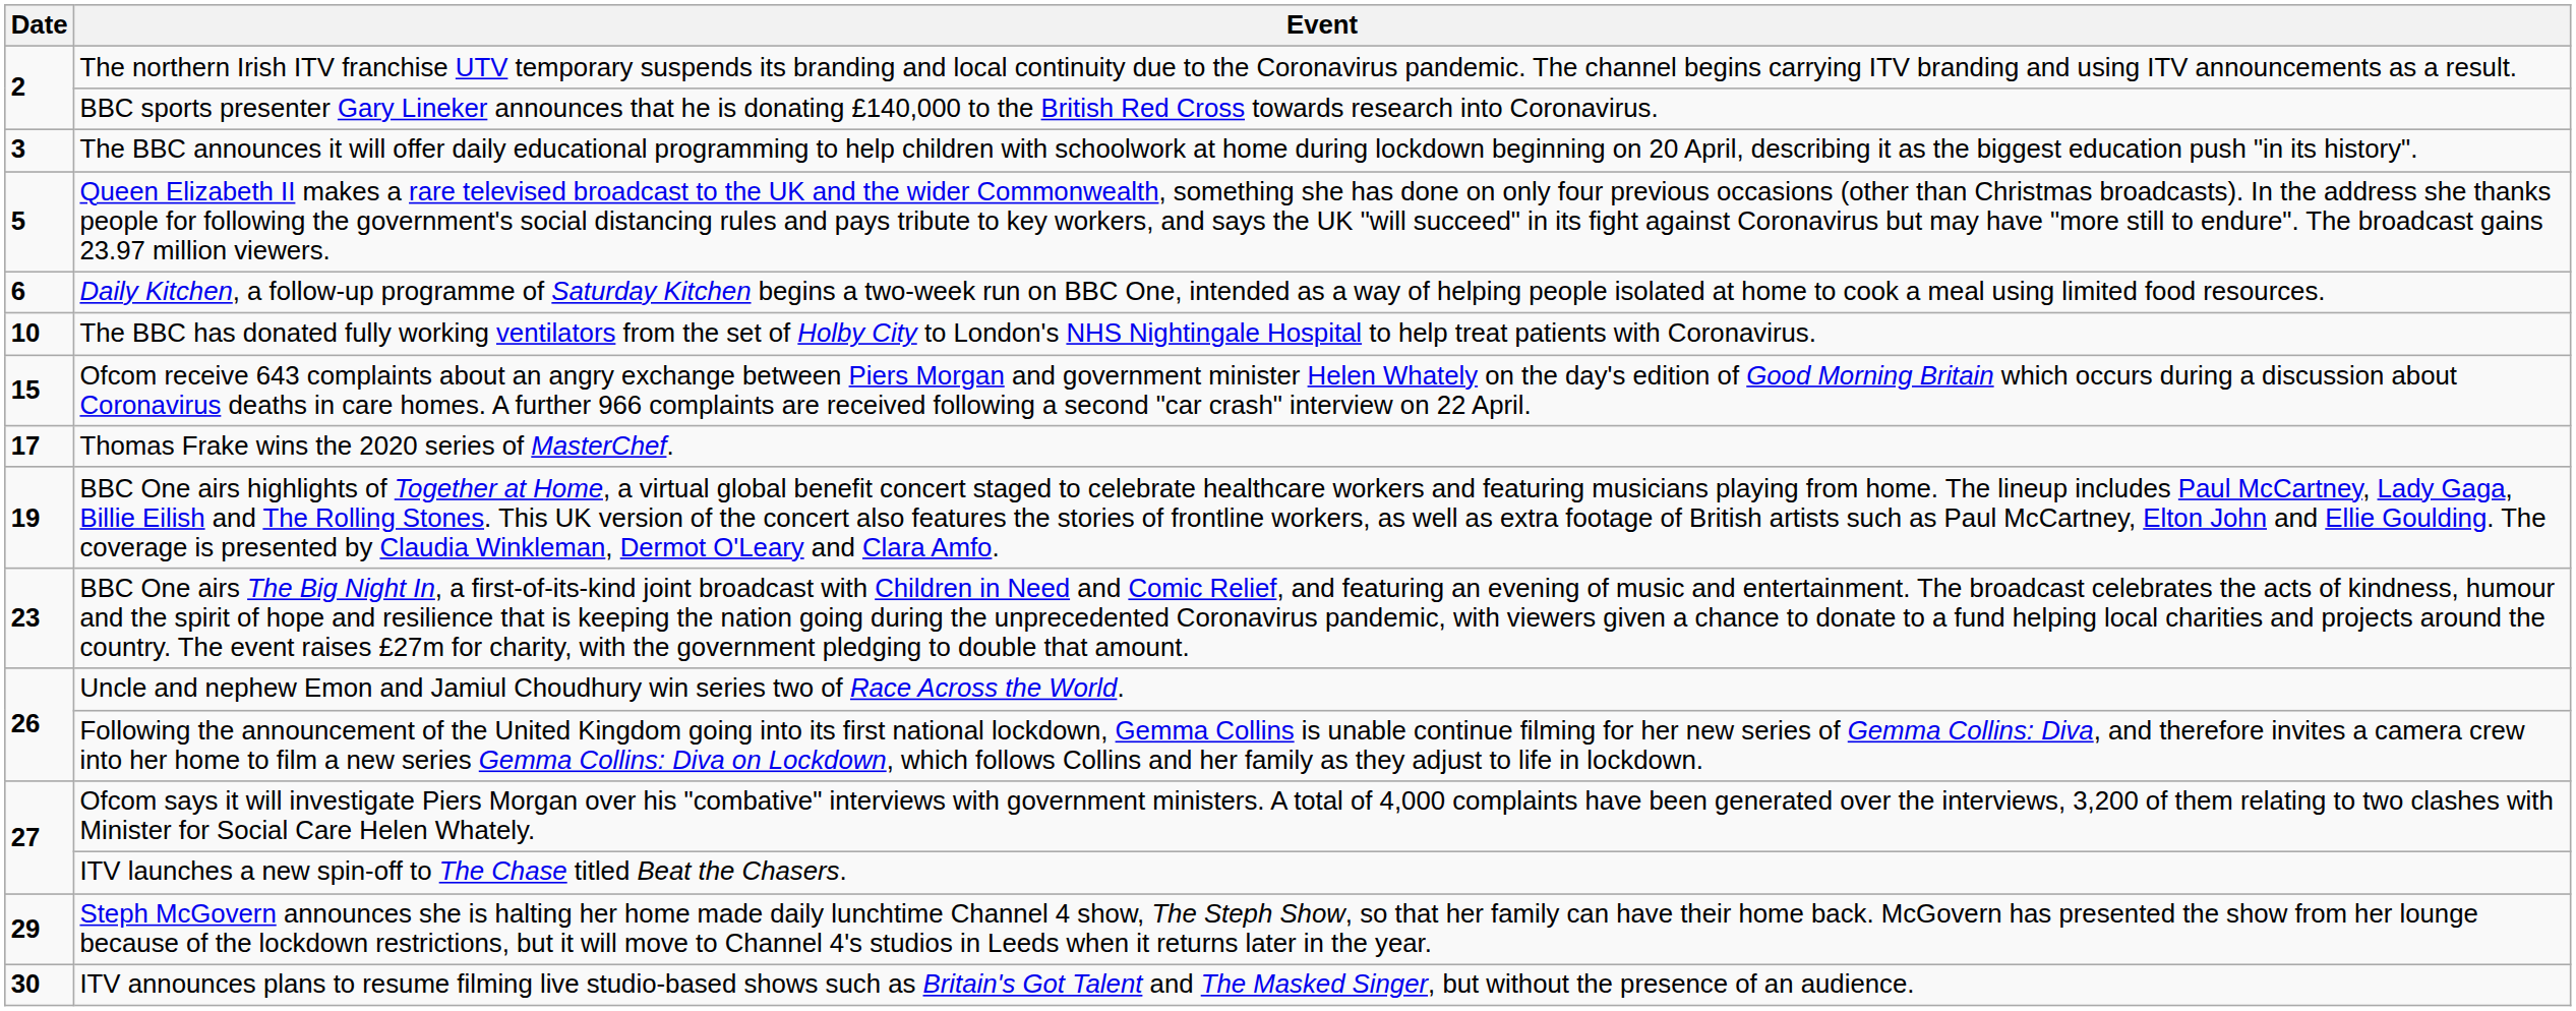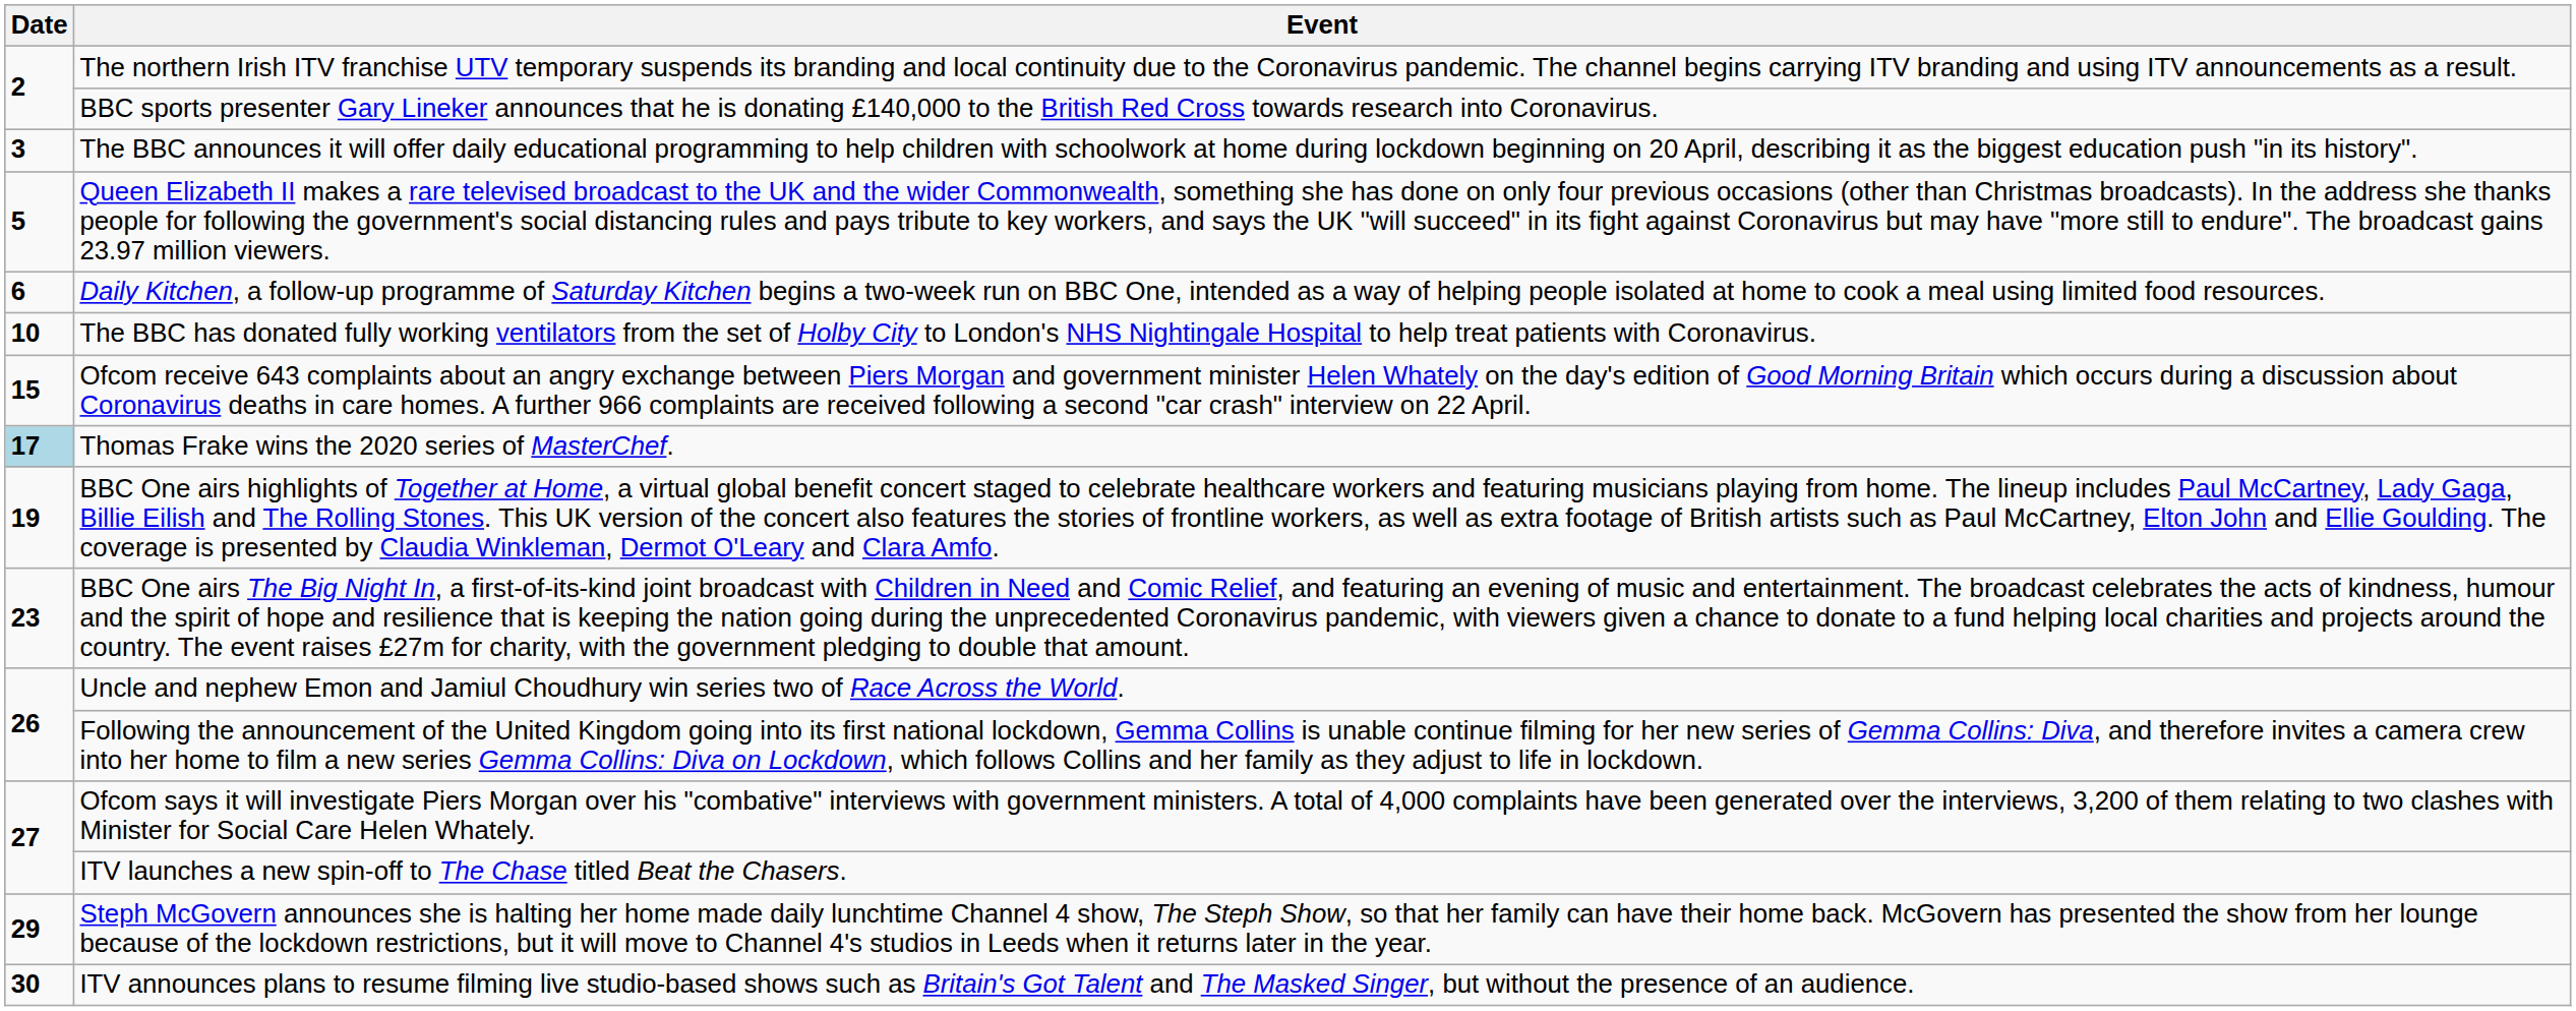Thomas Frake wins the 2020 series of MasterChef. | Date: no background -> lightblue background
